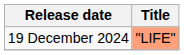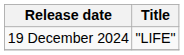19 December 2024 | Title: lightsalmon background -> no background
